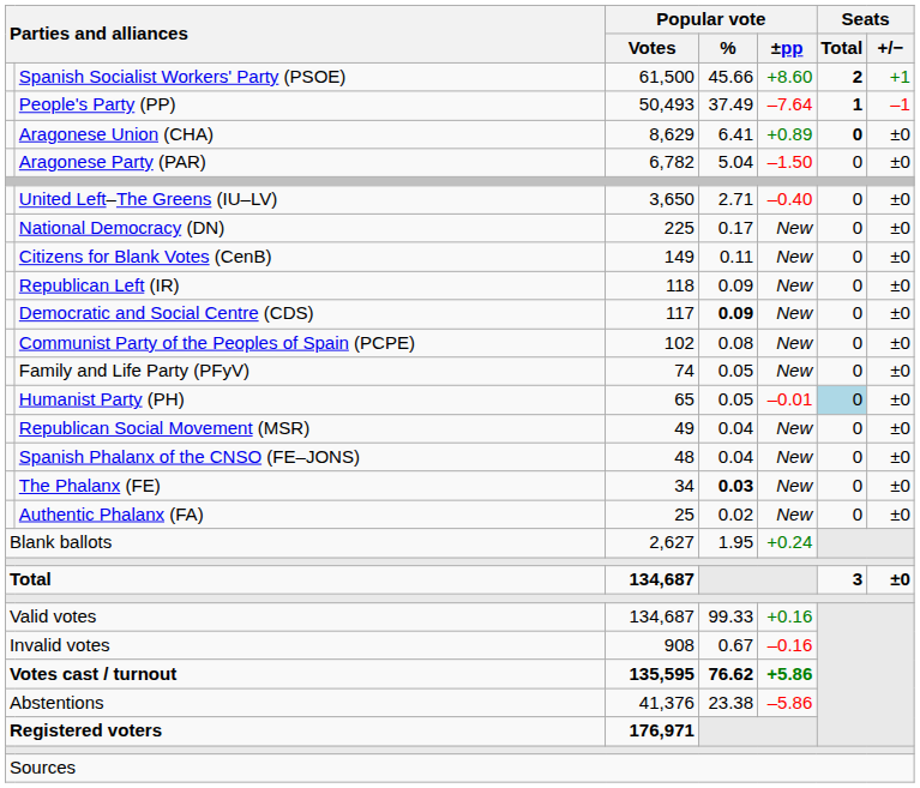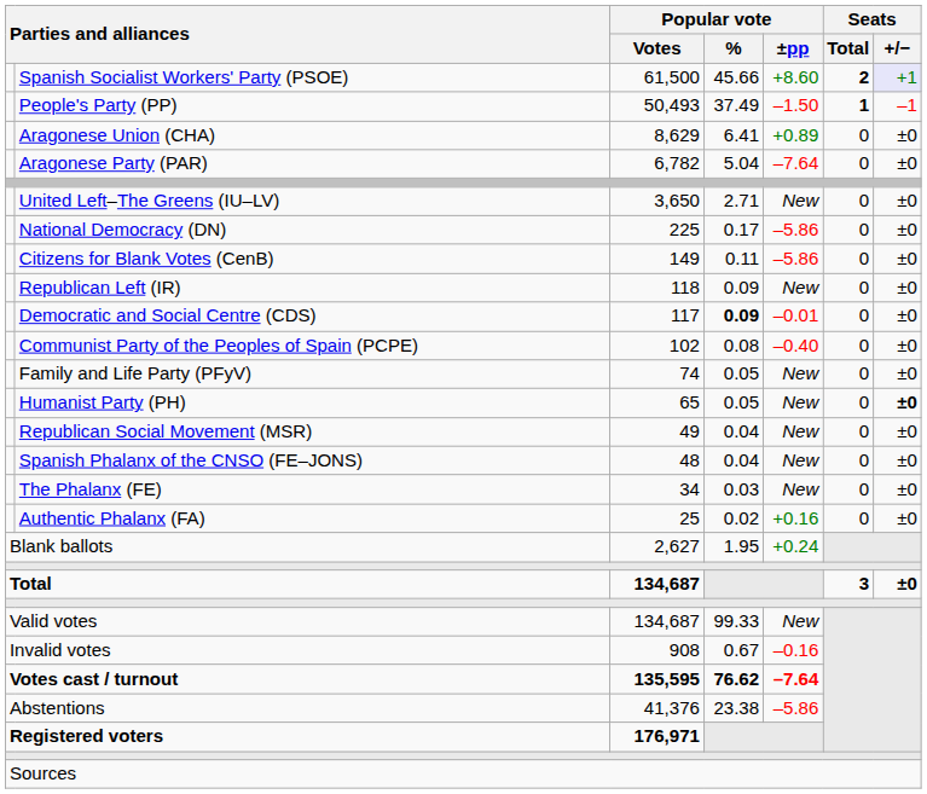Spanish Socialist Workers' Party (PSOE) | Seats / +/−: no background -> lavender background
People's Party (PP) | Popular vote / ±pp: –7.64 -> –1.50
Aragonese Union (CHA) | Seats / Total: bold -> normal
Aragonese Party (PAR) | Popular vote / ±pp: –1.50 -> –7.64
United Left–The Greens (IU–LV) | Popular vote / ±pp: –0.40 -> New
National Democracy (DN) | Popular vote / ±pp: New -> –5.86
Citizens for Blank Votes (CenB) | Popular vote / ±pp: New -> –5.86
Democratic and Social Centre (CDS) | Popular vote / ±pp: New -> –0.01
Communist Party of the Peoples of Spain (PCPE) | Popular vote / ±pp: New -> –0.40
Humanist Party (PH) | Popular vote / ±pp: –0.01 -> New
Humanist Party (PH) | Seats / Total: lightblue background -> no background
Humanist Party (PH) | Seats / +/−: normal -> bold
The Phalanx (FE) | Popular vote / %: bold -> normal
Authentic Phalanx (FA) | Popular vote / ±pp: New -> +0.16
Valid votes | Popular vote / ±pp: +0.16 -> New
Votes cast / turnout | Popular vote / ±pp: +5.86 -> –7.64
